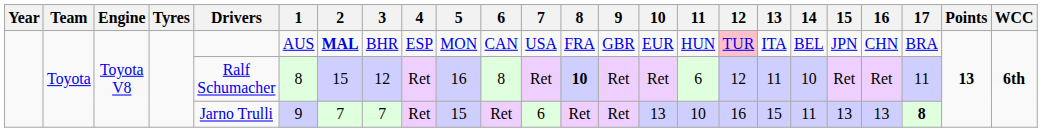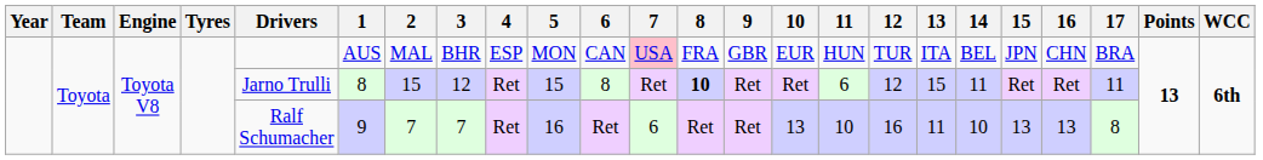row 2 | 2: bold -> normal
row 2 | 7: no background -> pink background
row 2 | 12: pink background -> no background
row 3 | Drivers: Ralf Schumacher -> Jarno Trulli
row 3 | 5: 16 -> 15
row 3 | 13: 11 -> 15
row 3 | 14: 10 -> 11
row 4 | Drivers: Jarno Trulli -> Ralf Schumacher
row 4 | 5: 15 -> 16
row 4 | 13: 15 -> 11
row 4 | 14: 11 -> 10
row 4 | 17: bold -> normal
